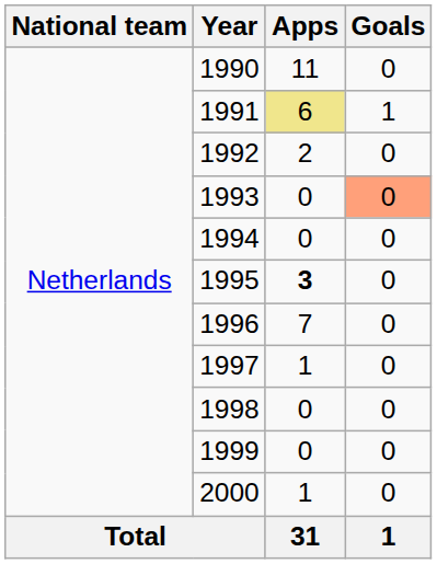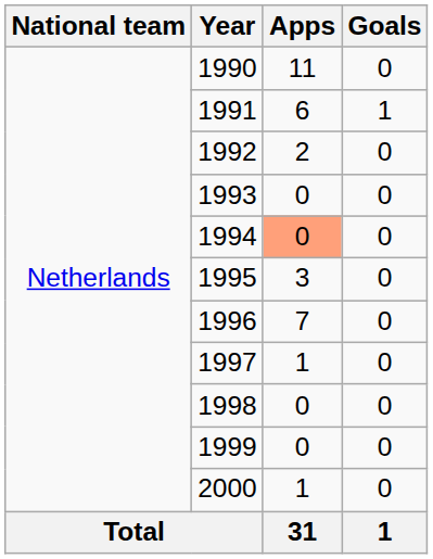1991 | Apps: khaki background -> no background
1993 | Goals: lightsalmon background -> no background
1994 | Apps: no background -> lightsalmon background
1995 | Apps: bold -> normal
